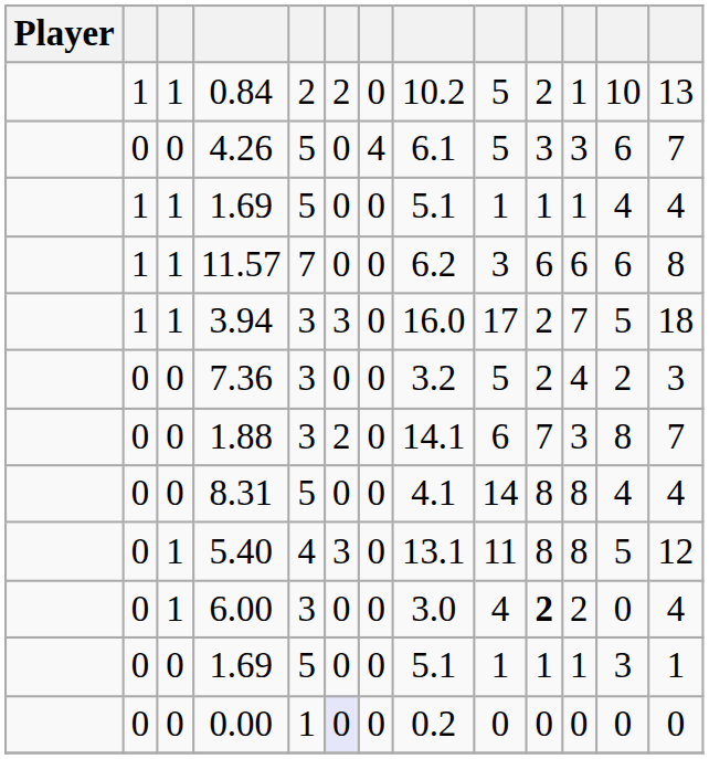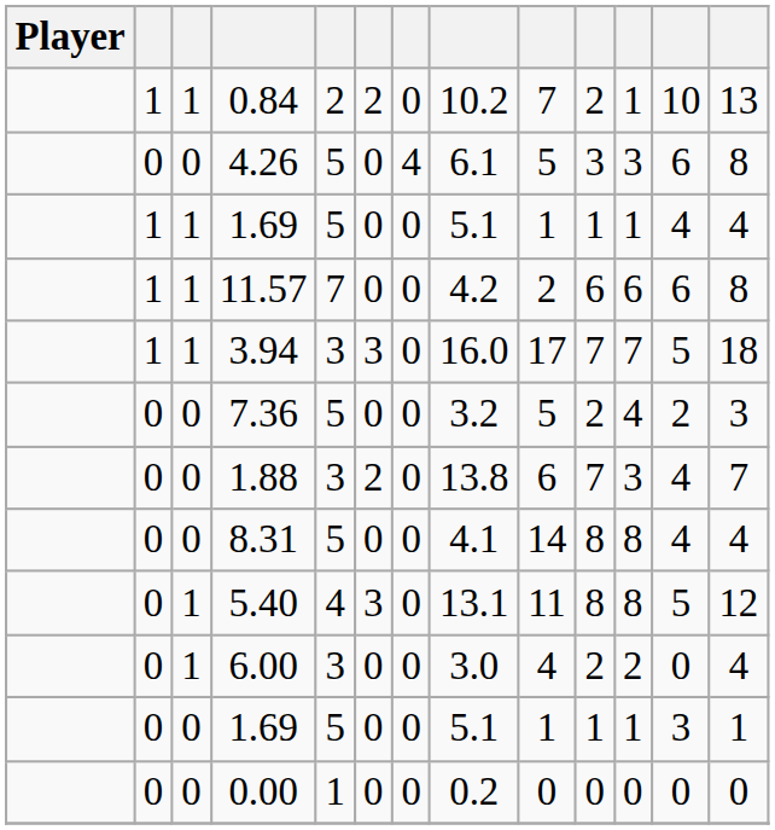0.84 | column 9: 5 -> 7
4.26 | column 13: 7 -> 8
11.57 | column 8: 6.2 -> 4.2
11.57 | column 9: 3 -> 2
3.94 | column 10: 2 -> 7
7.36 | column 5: 3 -> 5
1.88 | column 8: 14.1 -> 13.8
1.88 | column 12: 8 -> 4
6.00 | column 10: bold -> normal
0.00 | column 6: lavender background -> no background
